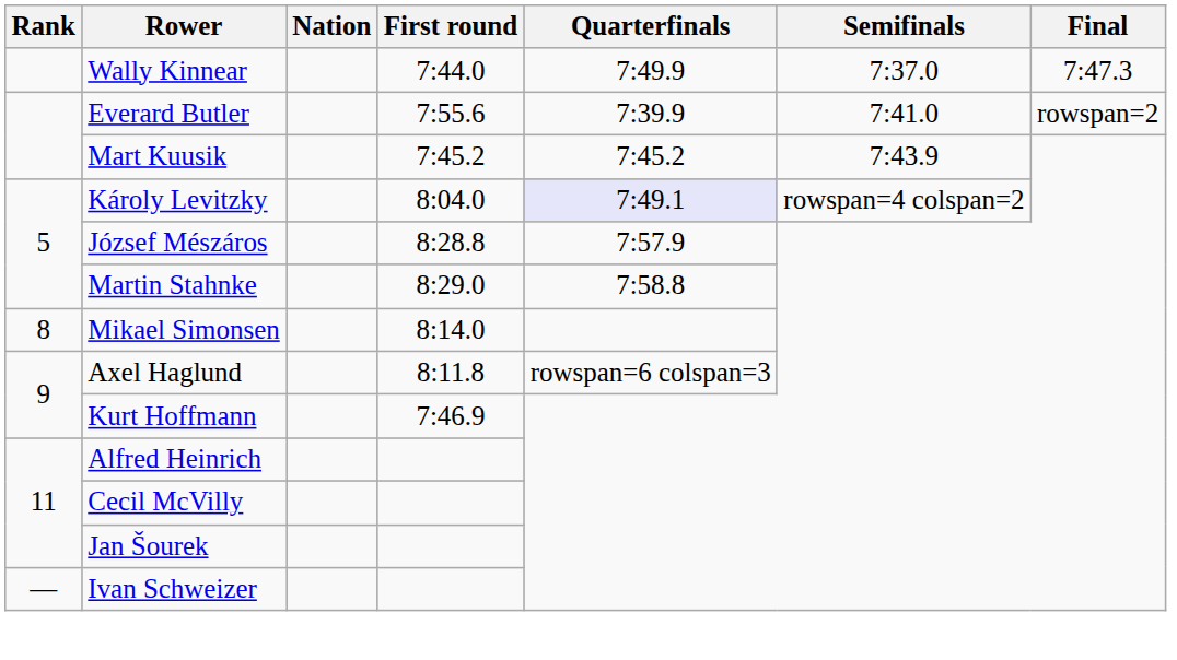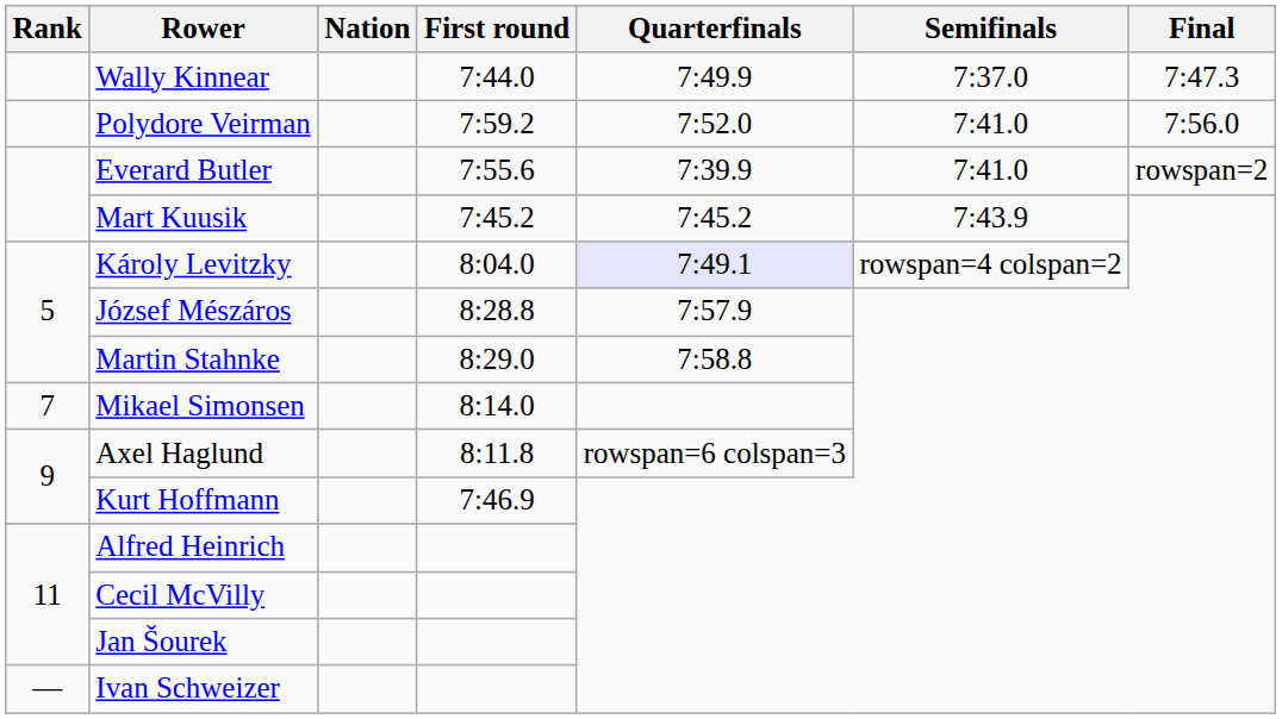+ row: Polydore Veirman | 7:59.2 | 7:52.0 | 7:41.0 | 7:56.0
Mikael Simonsen | Rank: 8 -> 7
